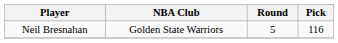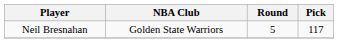Neil Bresnahan | Pick: 116 -> 117
